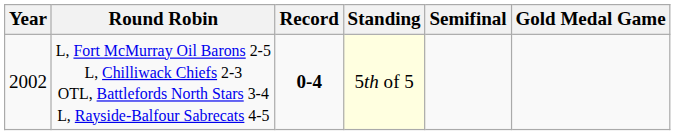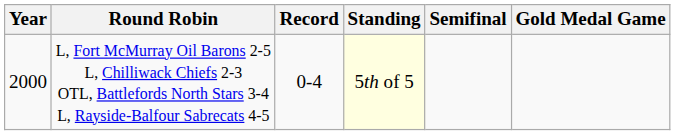row 2 | Year: 2002 -> 2000
row 2 | Record: bold -> normal
